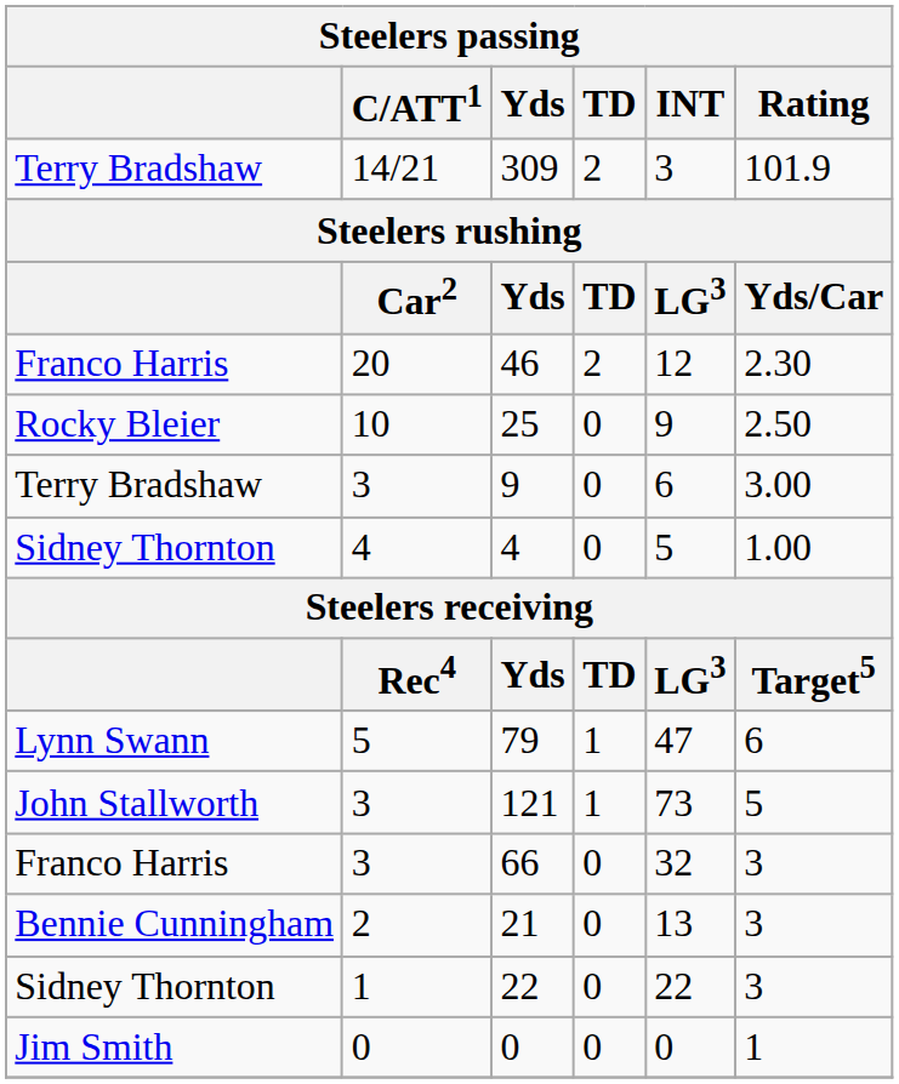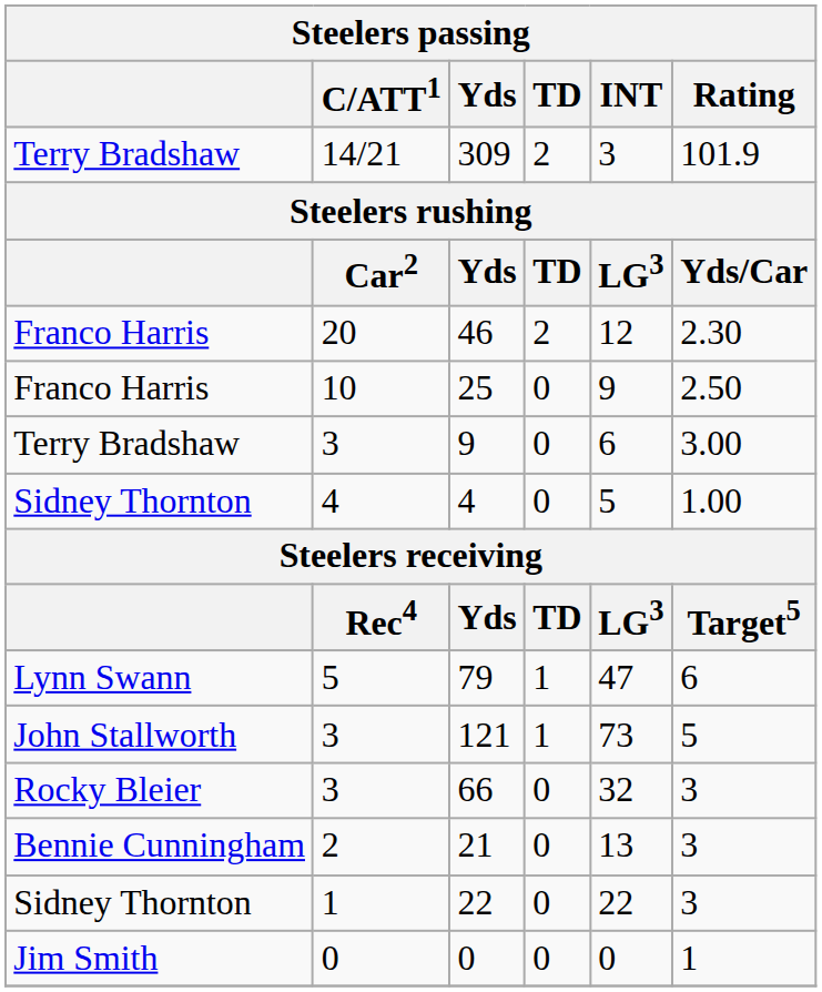25 | column 1: Rocky Bleier -> Franco Harris
66 | column 1: Franco Harris -> Rocky Bleier
